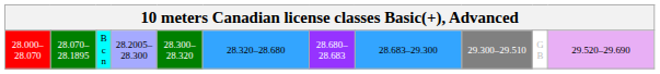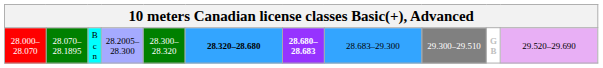B c n | column 6: normal -> bold
B c n | column 7: normal -> bold
B c n | column 10: normal -> bold
